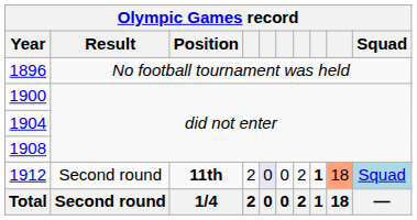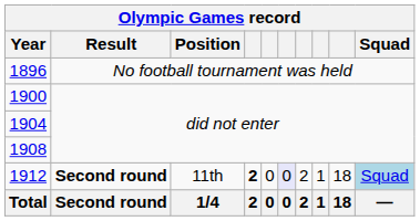1912 | Result: normal -> bold
1912 | Position: bold -> normal
1912 | column 4: normal -> bold
1912 | column 5: lavender background -> no background
1912 | column 6: no background -> lavender background
1912 | column 8: bold -> normal
1912 | column 9: lightsalmon background -> no background
